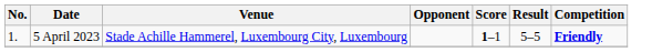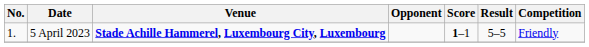5 April 2023 | Venue: normal -> bold
5 April 2023 | Competition: bold -> normal
